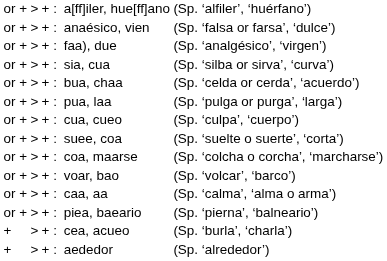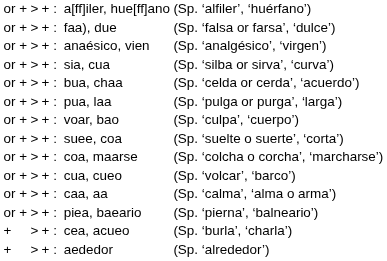row 2 | column 4: anaésico, vien -> faa), due
row 3 | column 4: faa), due -> anaésico, vien
row 7 | column 4: cua, cueo -> voar, bao
row 10 | column 4: voar, bao -> cua, cueo
